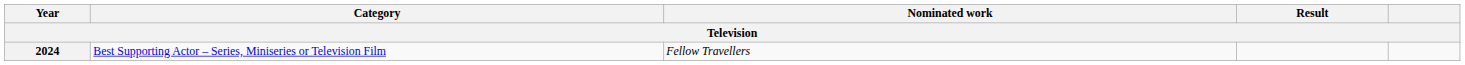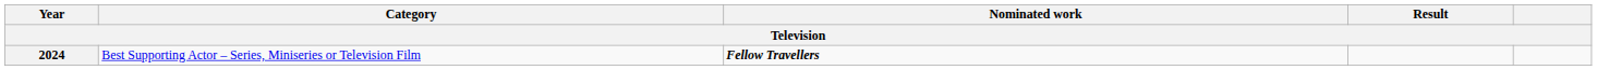2024 | Nominated work: normal -> bold
